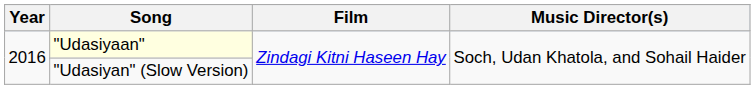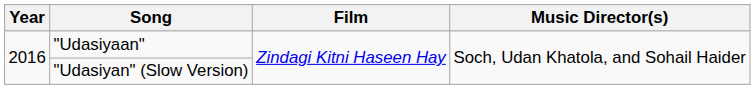"Udasiyaan" | Song: lightyellow background -> no background
